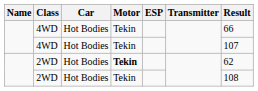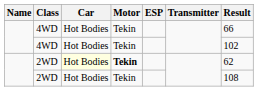row 3 | Result: 107 -> 102
row 4 | Car: no background -> lightyellow background
